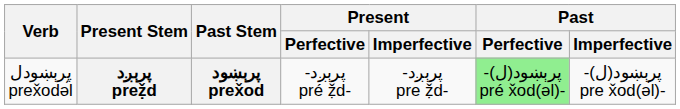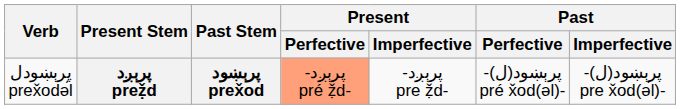پرېږد preẓ̌d | Present / Perfective: no background -> lightsalmon background
پرېږد preẓ̌d | Past / Perfective: lightgreen background -> no background
